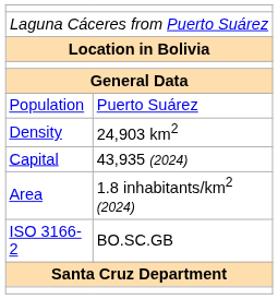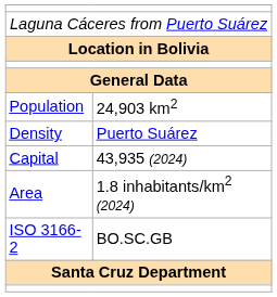row 6 | column 2: Puerto Suárez -> 24,903 km2
row 7 | column 2: 24,903 km2 -> Puerto Suárez
